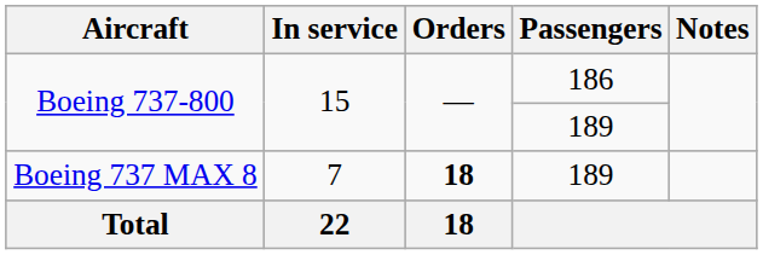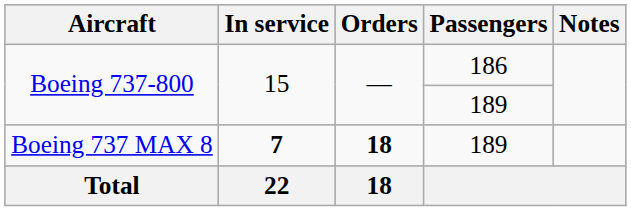Boeing 737 MAX 8 | In service: normal -> bold
